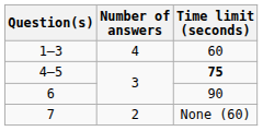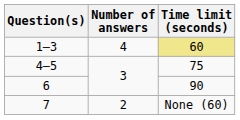1–3 | Time limit (seconds): no background -> khaki background
4–5 | Time limit (seconds): bold -> normal
